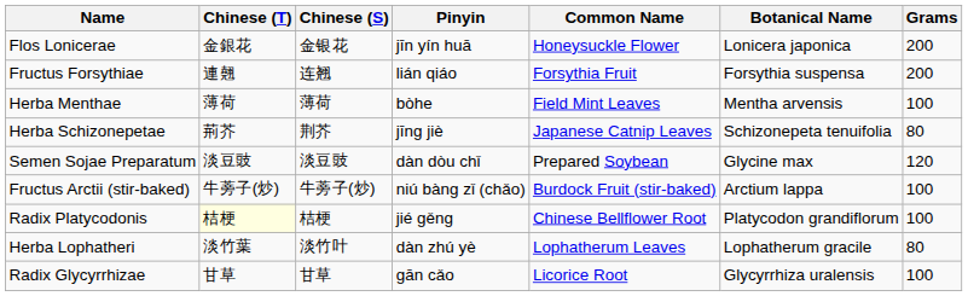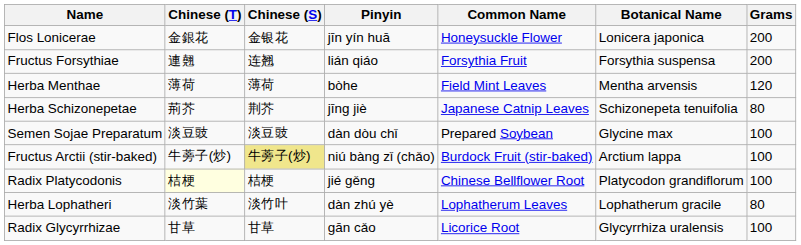Herba Menthae | Grams: 100 -> 120
Semen Sojae Preparatum | Grams: 120 -> 100
Fructus Arctii (stir-baked) | Chinese (S): no background -> khaki background
